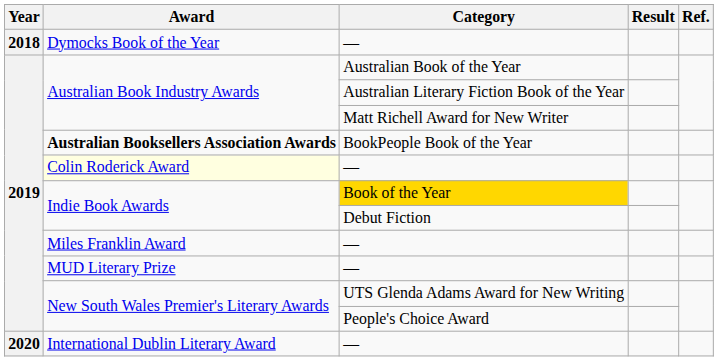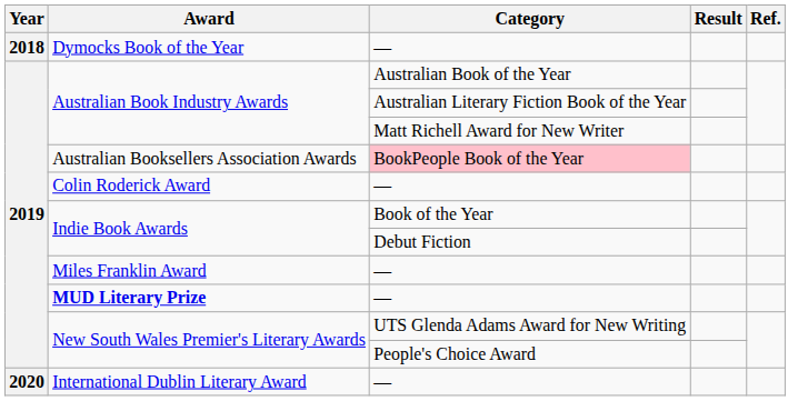Australian Booksellers Association Awards | Award: bold -> normal
Australian Booksellers Association Awards | Category: no background -> pink background
Colin Roderick Award | Award: lightyellow background -> no background
Indie Book Awards / Book of the Year | Category: gold background -> no background
MUD Literary Prize | Award: normal -> bold
